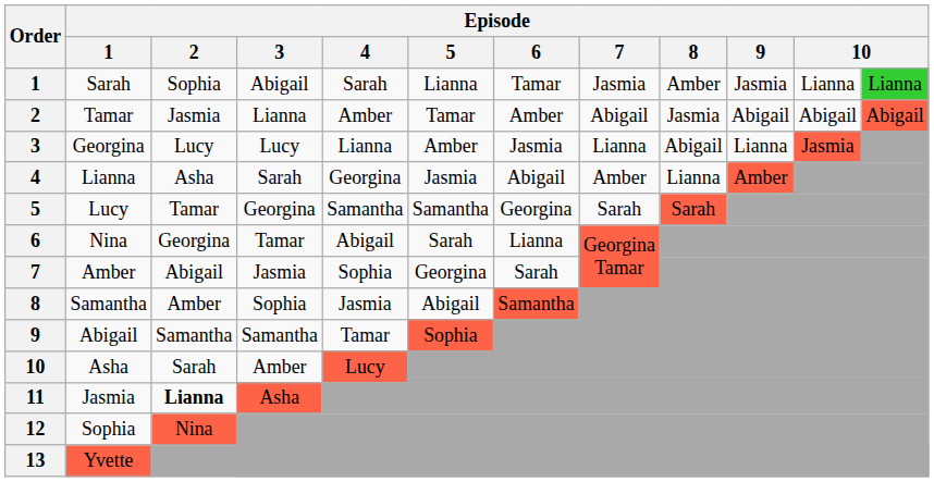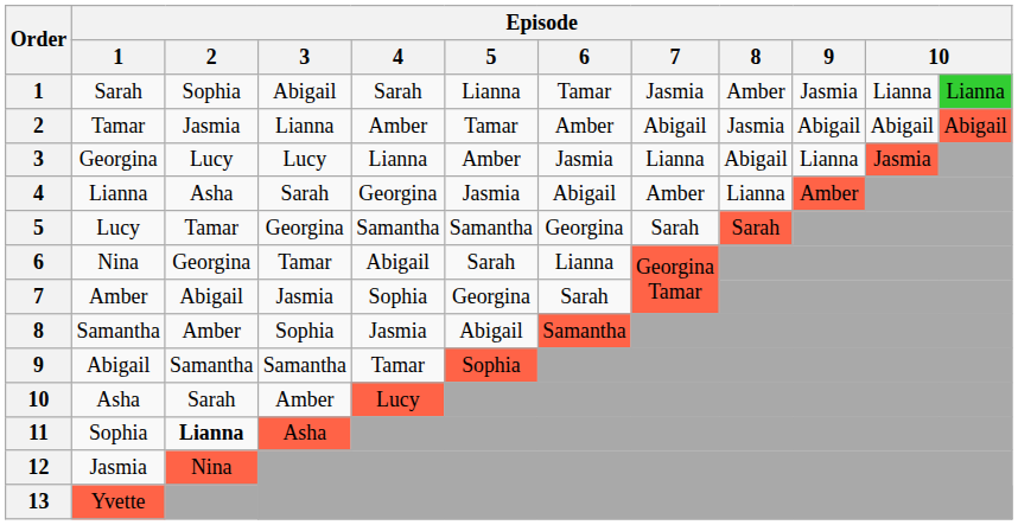11 | Episode / 1: Jasmia -> Sophia
12 | Episode / 1: Sophia -> Jasmia
